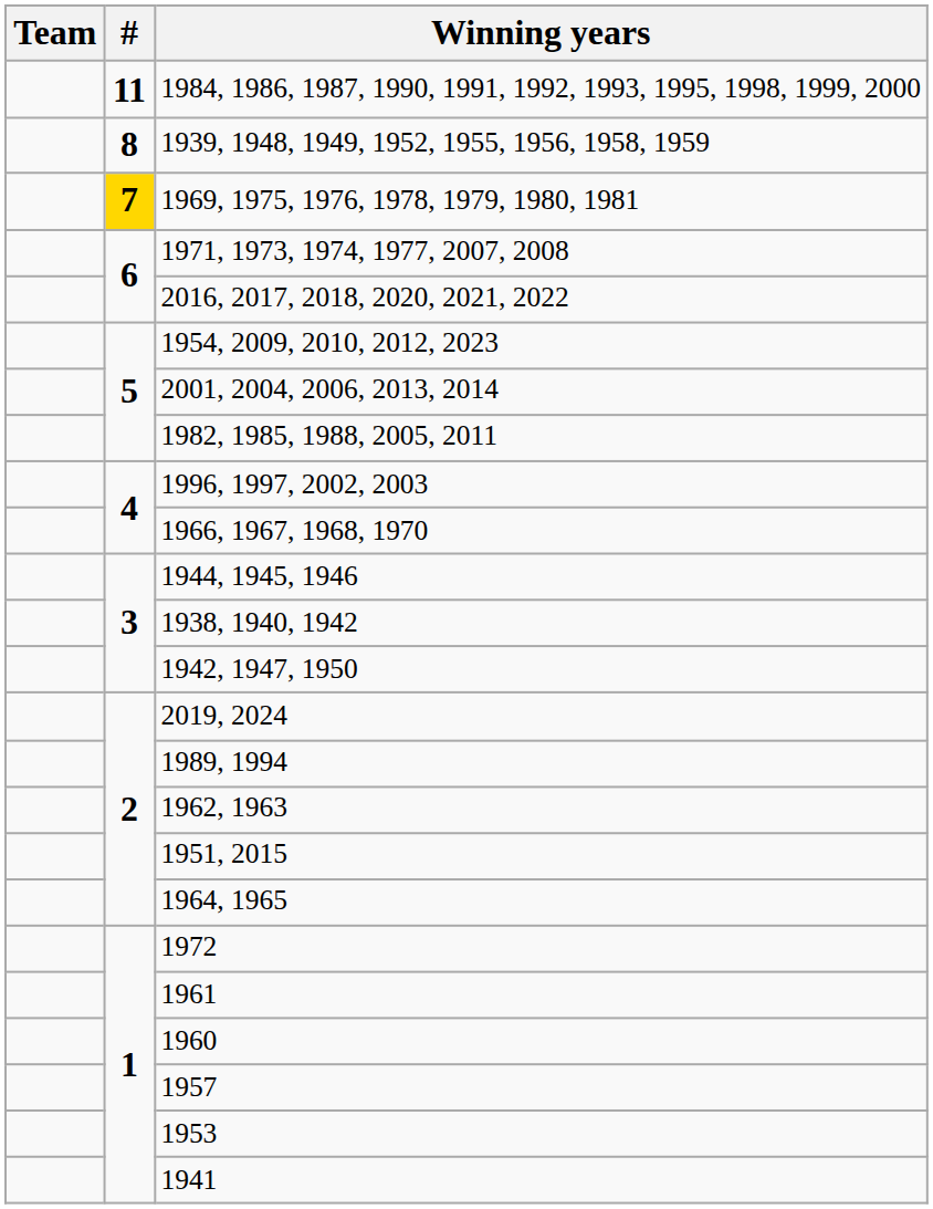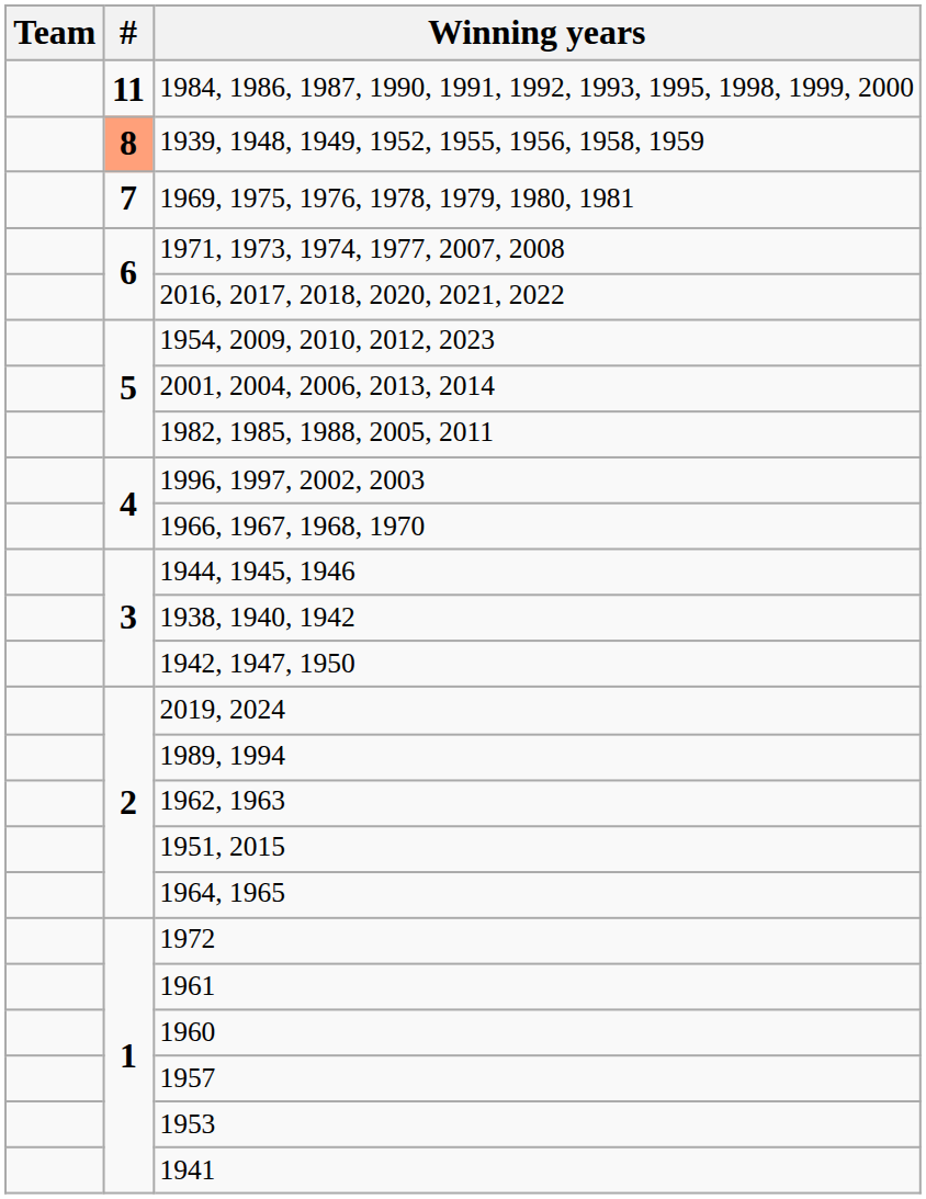1939, 1948, 1949, 1952, 1955, 1956, 1958, 1959 | #: no background -> lightsalmon background
1969, 1975, 1976, 1978, 1979, 1980, 1981 | #: gold background -> no background
